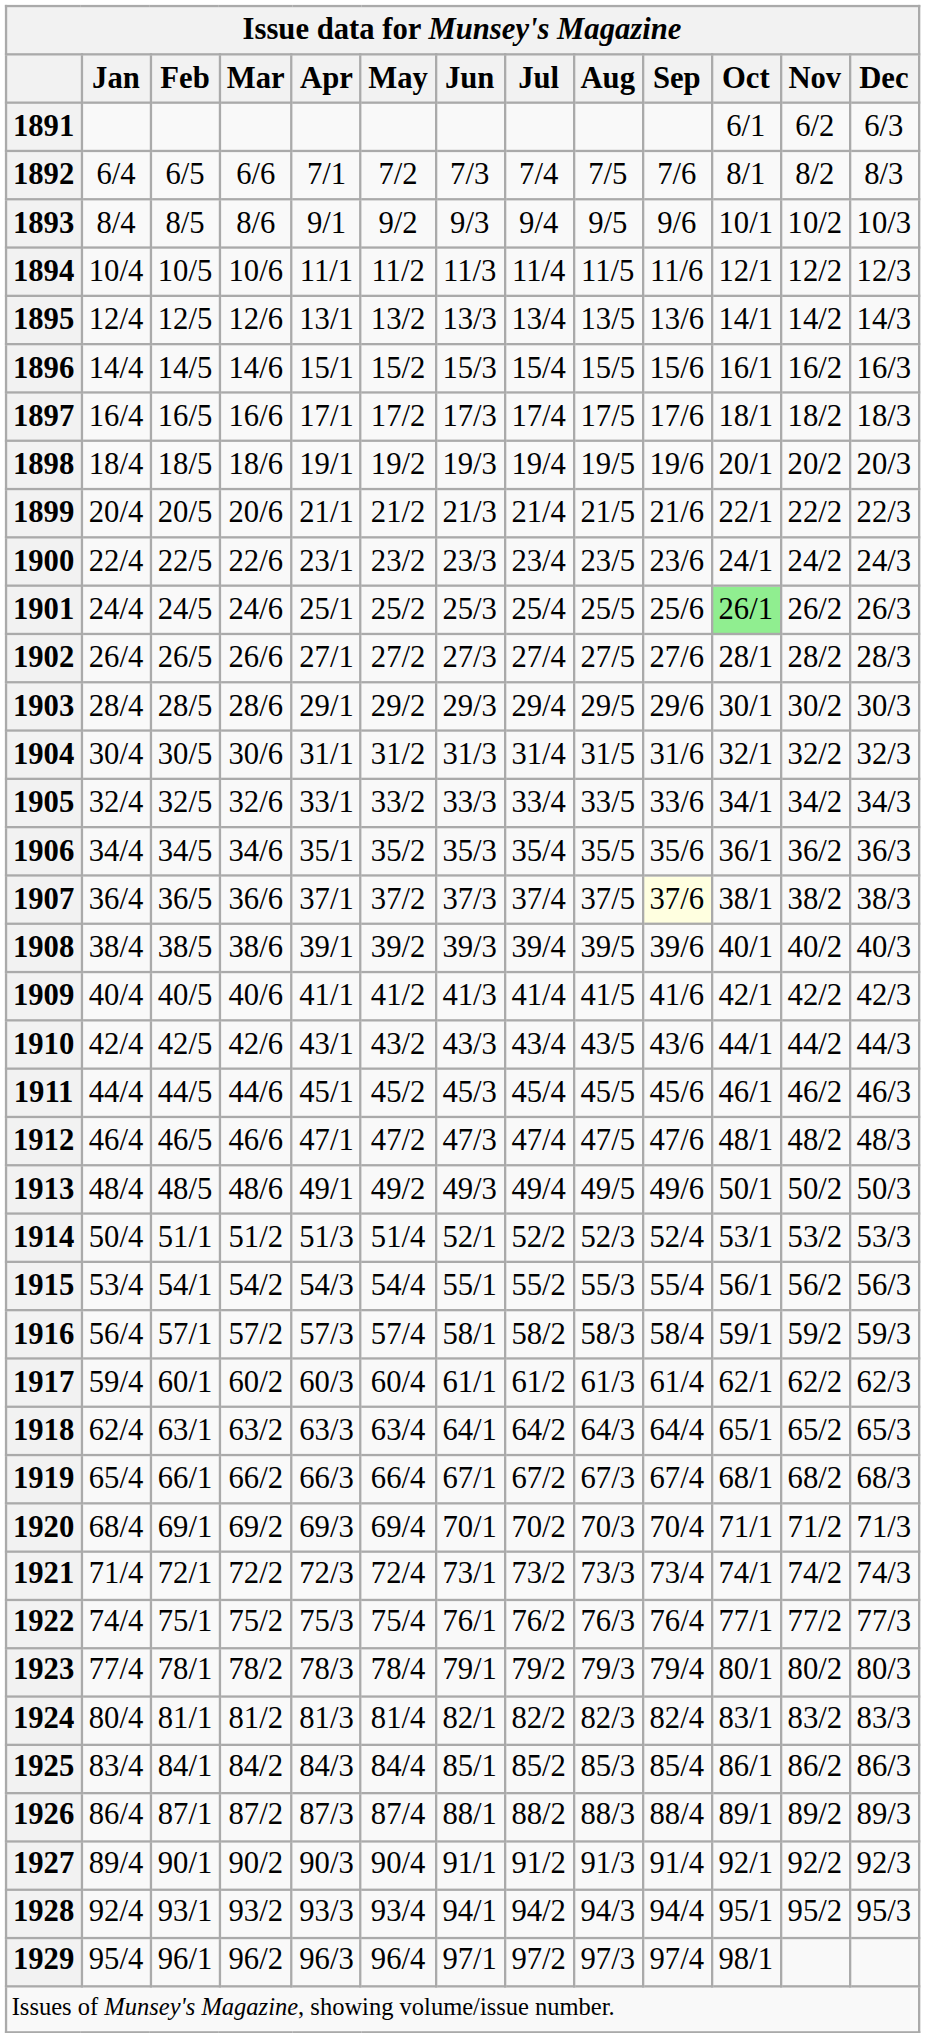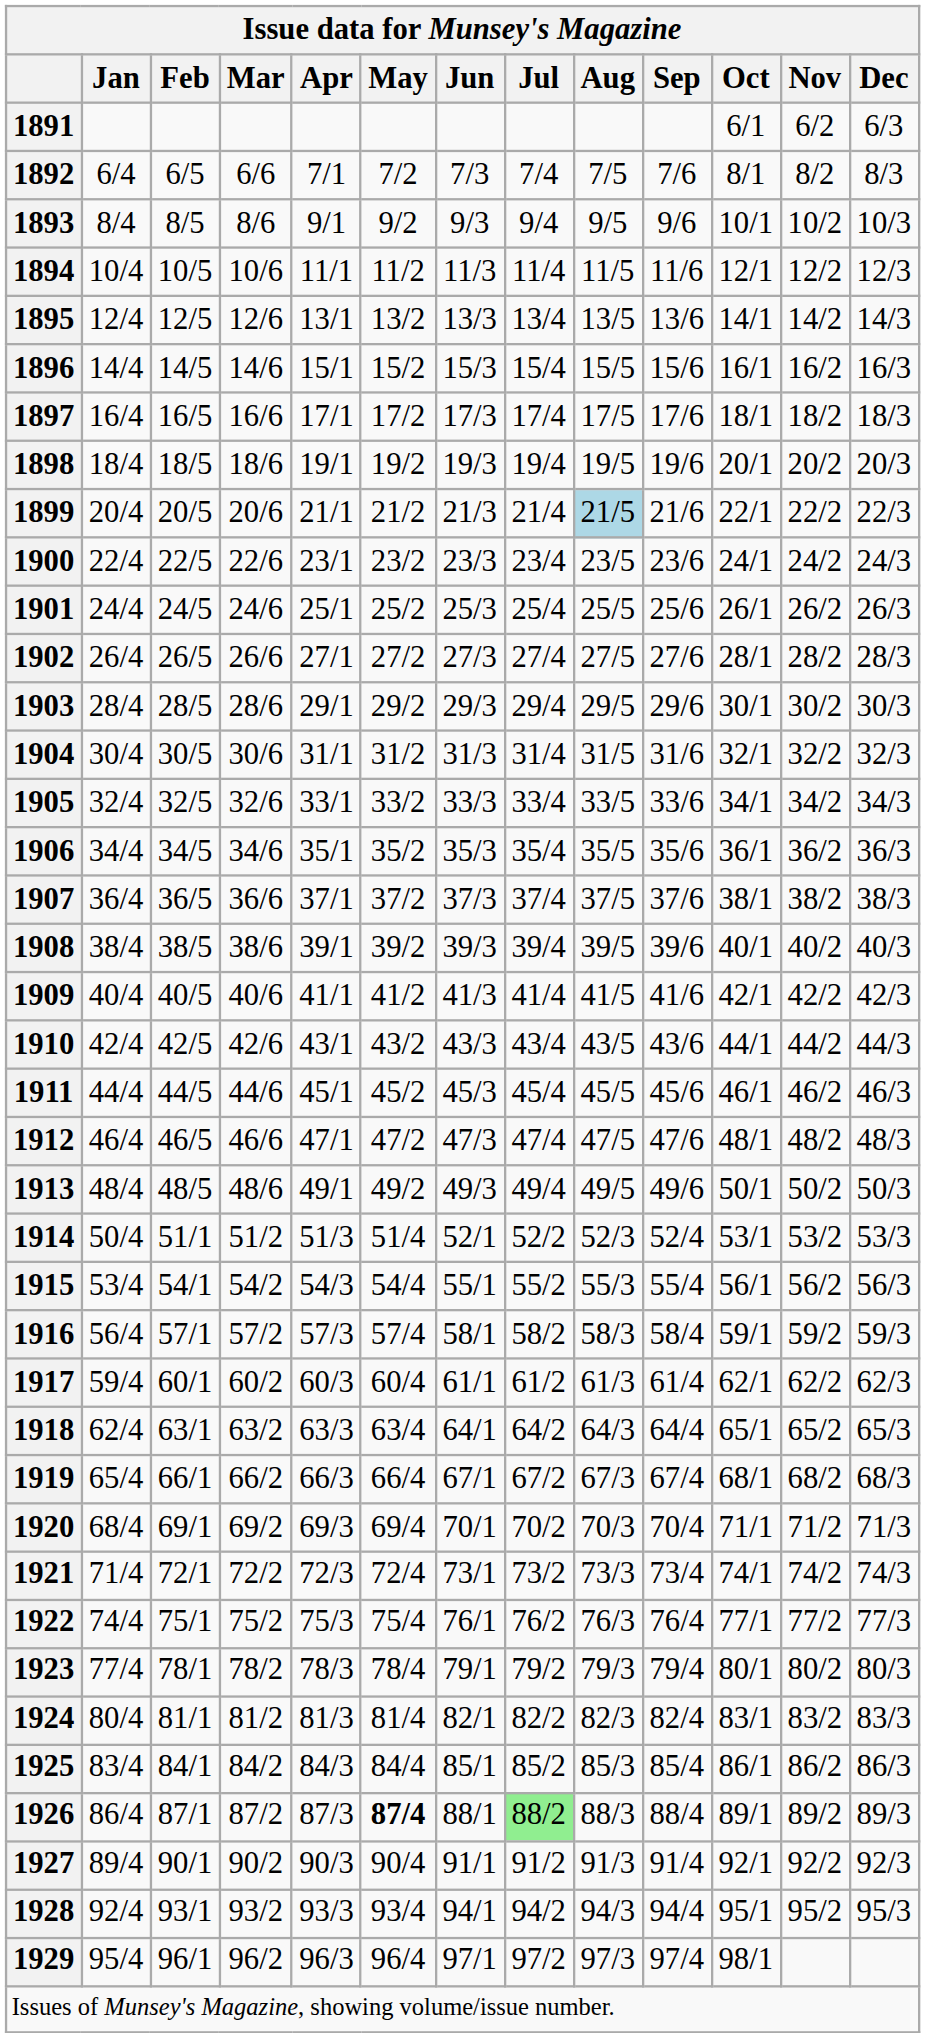1899 | Aug: no background -> lightblue background
1901 | Oct: lightgreen background -> no background
1907 | Sep: lightyellow background -> no background
1926 | May: normal -> bold
1926 | Jul: no background -> lightgreen background
